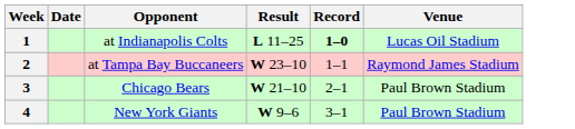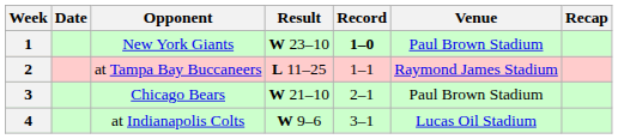+ column: Recap
1 | Opponent: at Indianapolis Colts -> New York Giants
1 | Result: L 11–25 -> W 23–10
1 | Venue: Lucas Oil Stadium -> Paul Brown Stadium
2 | Result: W 23–10 -> L 11–25
4 | Opponent: New York Giants -> at Indianapolis Colts
4 | Venue: Paul Brown Stadium -> Lucas Oil Stadium
